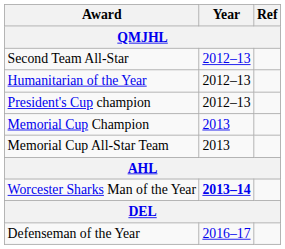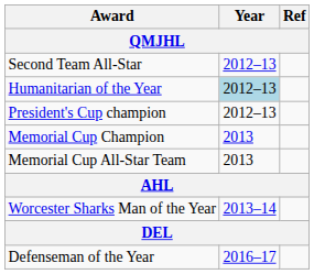Humanitarian of the Year | Year: no background -> lightblue background
Worcester Sharks Man of the Year | Year: bold -> normal
